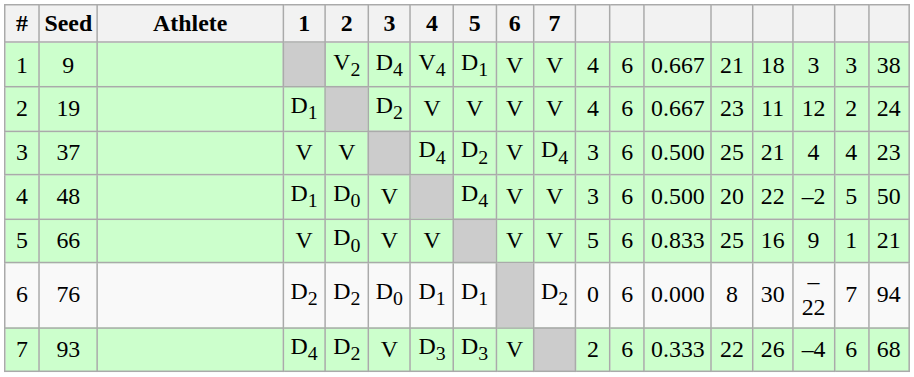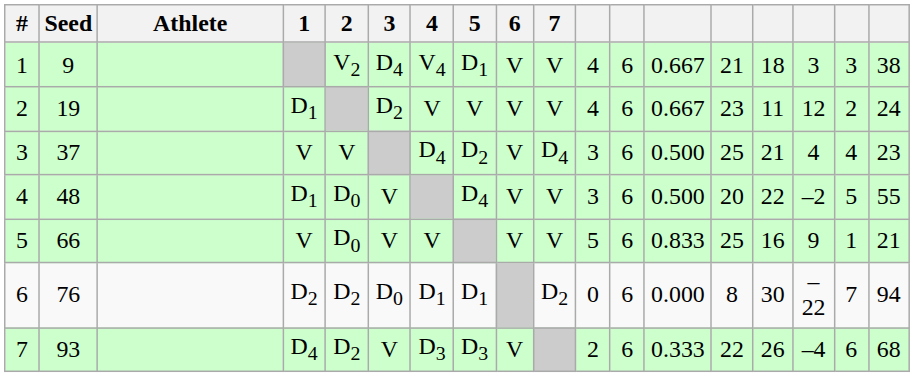row 5 | column 18: 50 -> 55
